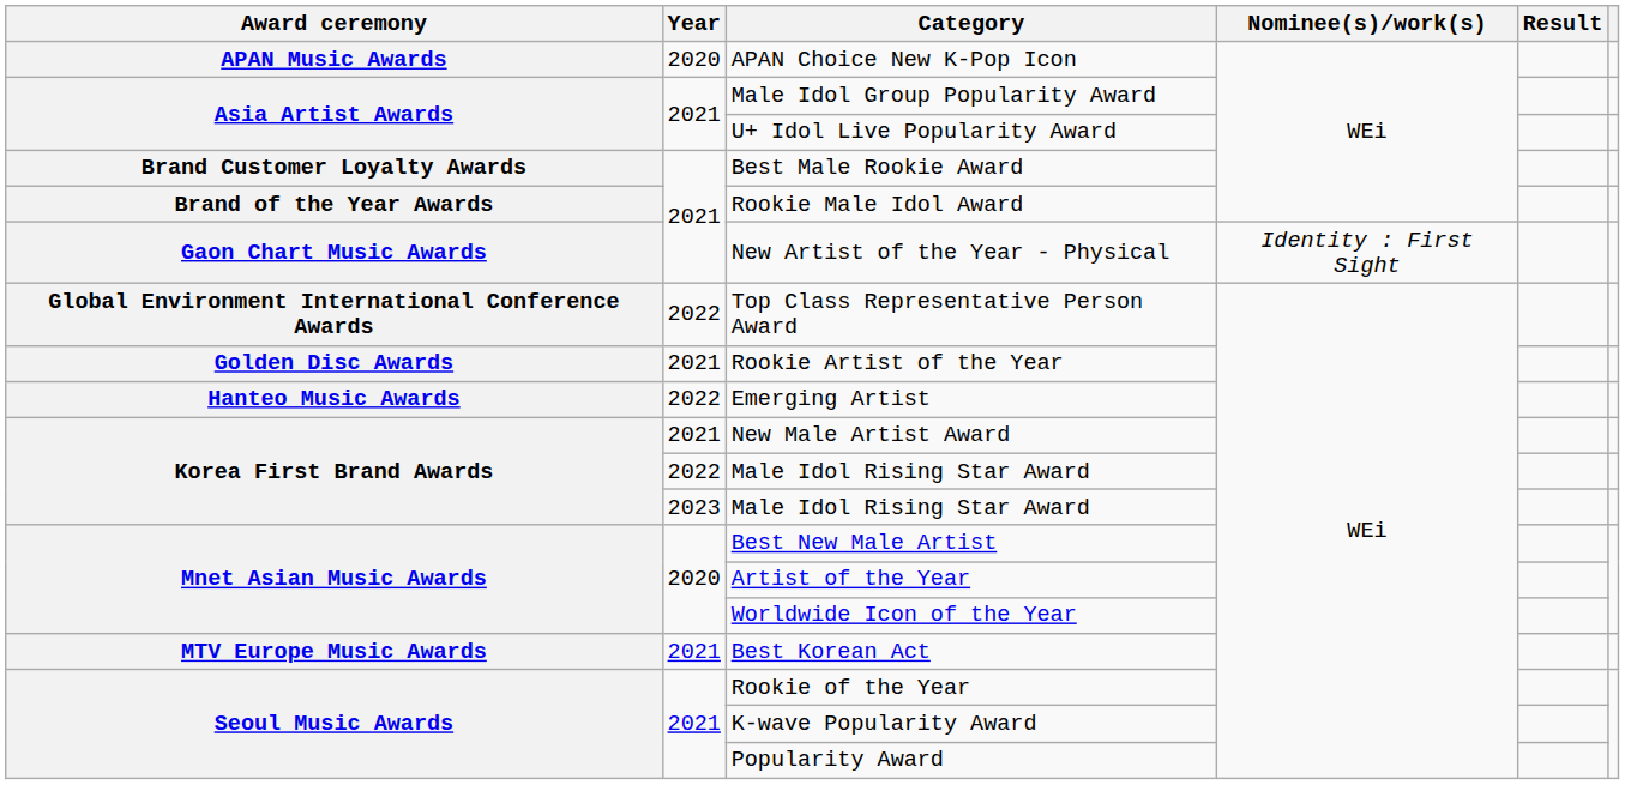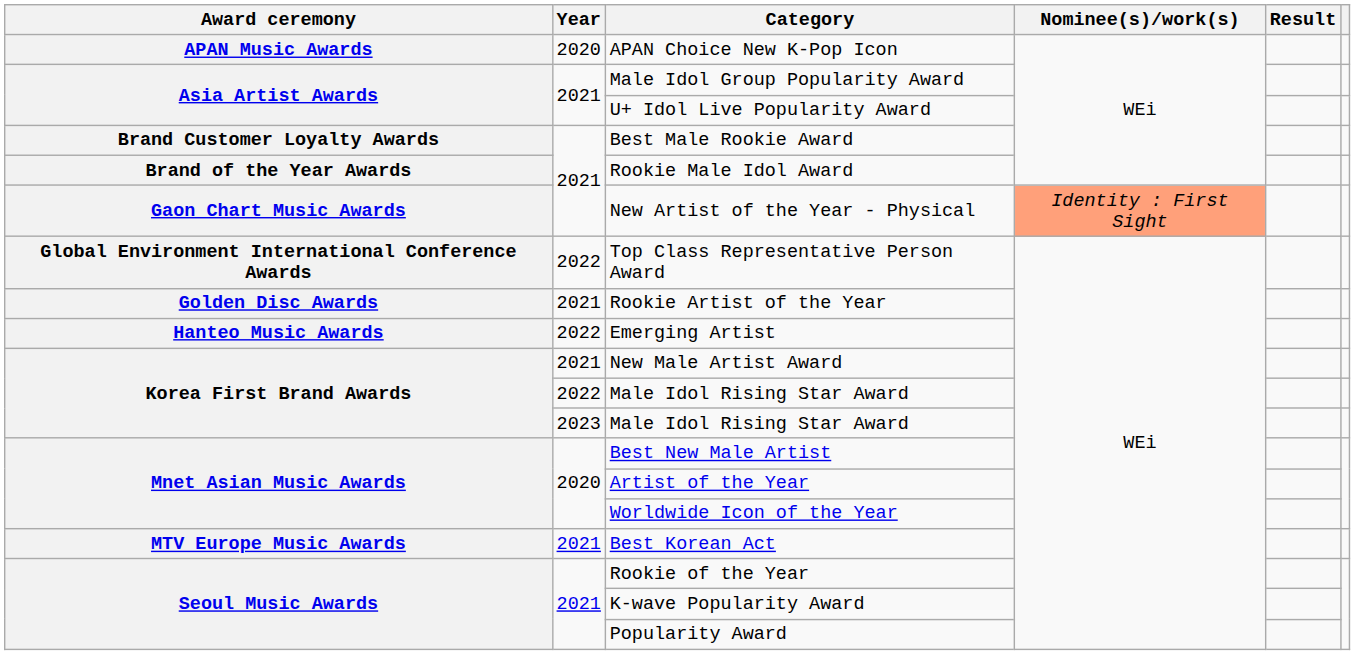New Artist of the Year - Physical | Nominee(s)/work(s): no background -> lightsalmon background
